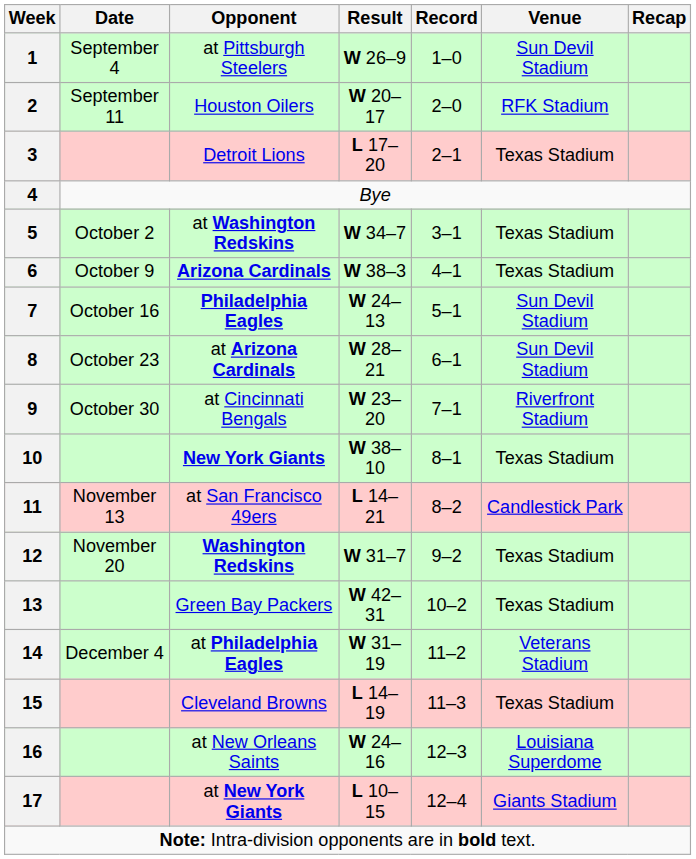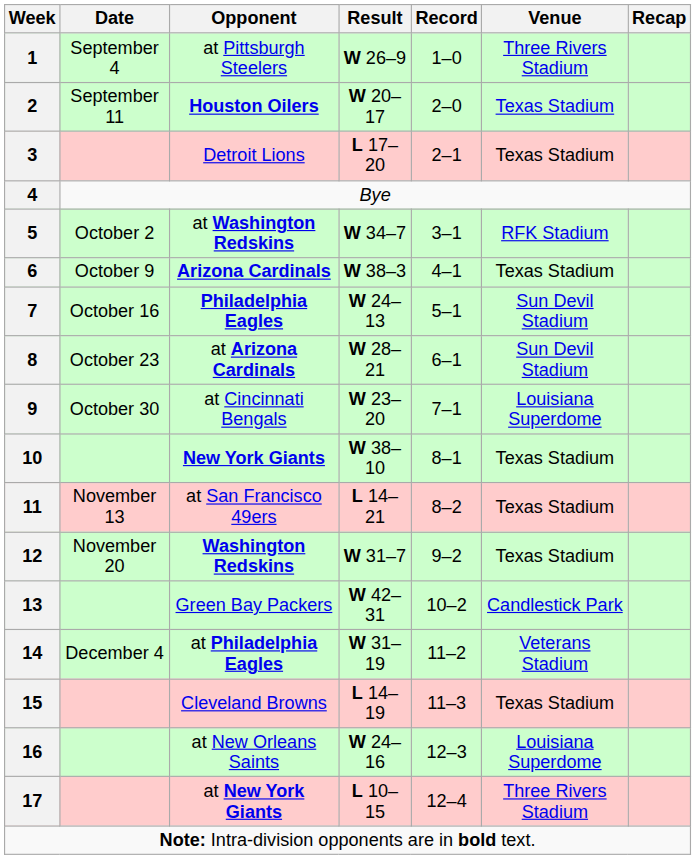1 | Venue: Sun Devil Stadium -> Three Rivers Stadium
2 | Opponent: normal -> bold
2 | Venue: RFK Stadium -> Texas Stadium
5 | Venue: Texas Stadium -> RFK Stadium
9 | Venue: Riverfront Stadium -> Louisiana Superdome
11 | Venue: Candlestick Park -> Texas Stadium
13 | Venue: Texas Stadium -> Candlestick Park
17 | Venue: Giants Stadium -> Three Rivers Stadium
